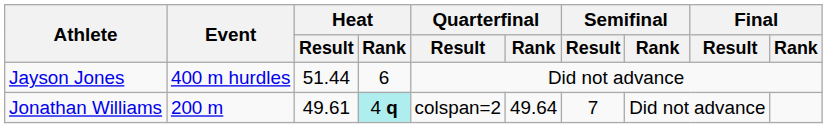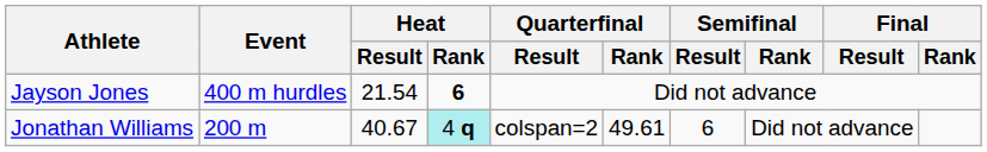Jayson Jones | Heat / Result: 51.44 -> 21.54
Jayson Jones | Heat / Rank: normal -> bold
Jonathan Williams | Heat / Result: 49.61 -> 40.67
Jonathan Williams | Quarterfinal / Rank: 49.64 -> 49.61
Jonathan Williams | Semifinal / Result: 7 -> 6
